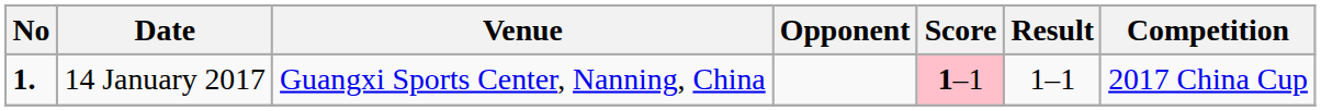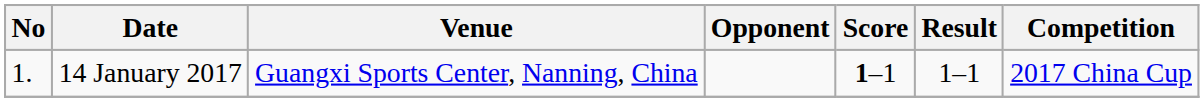14 January 2017 | No: bold -> normal
14 January 2017 | Score: pink background -> no background
